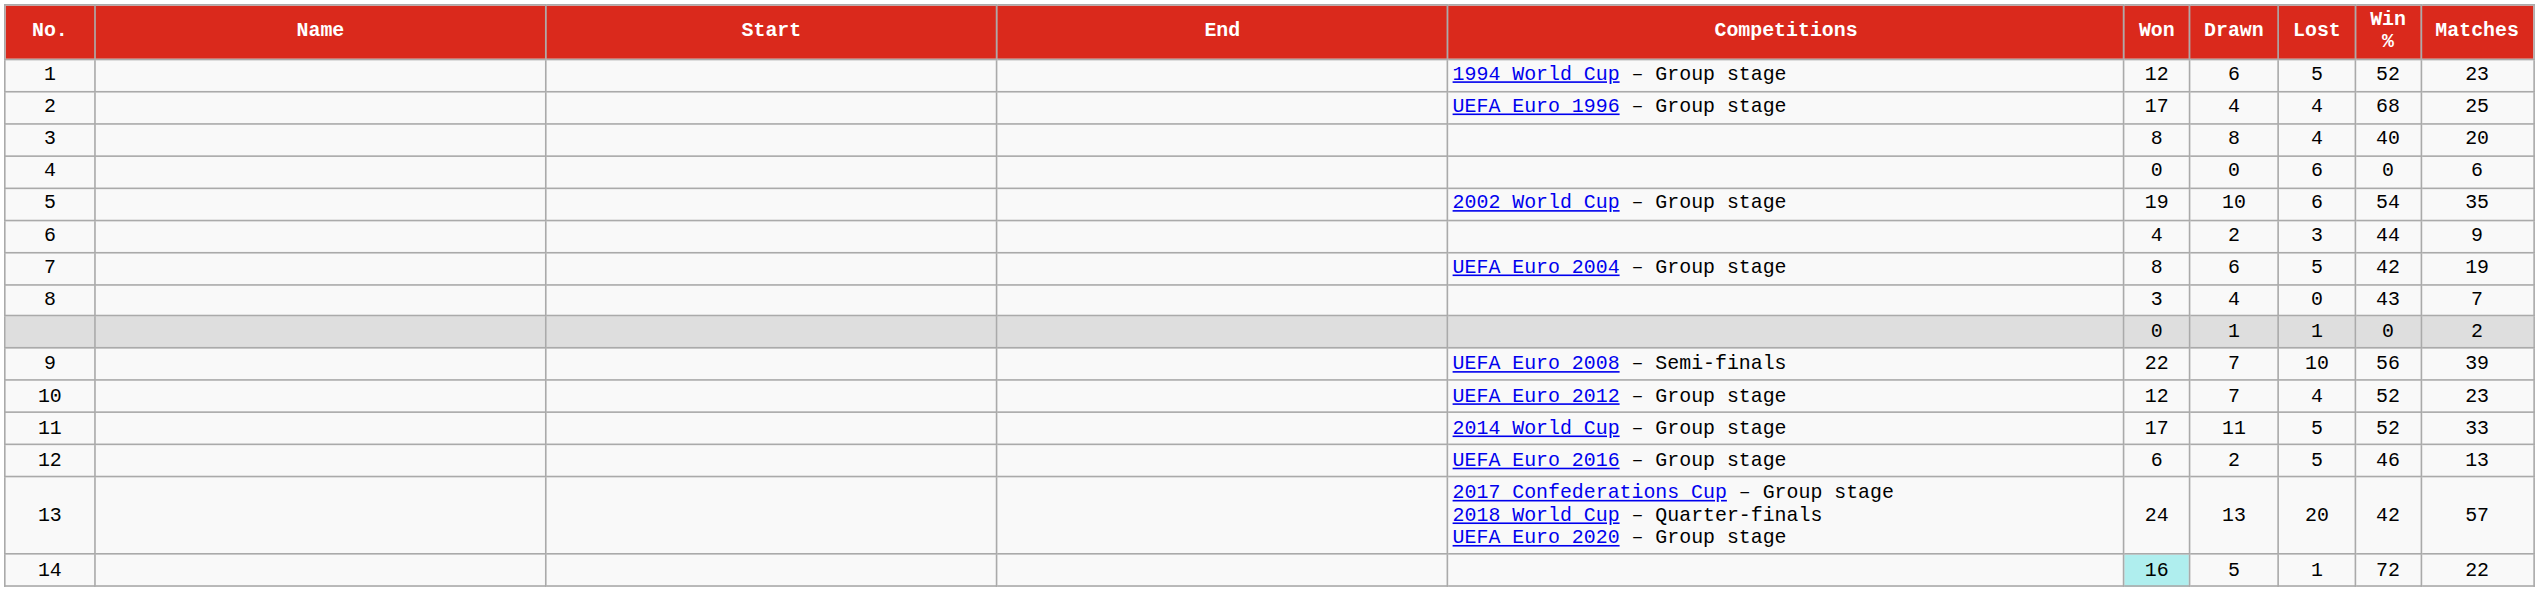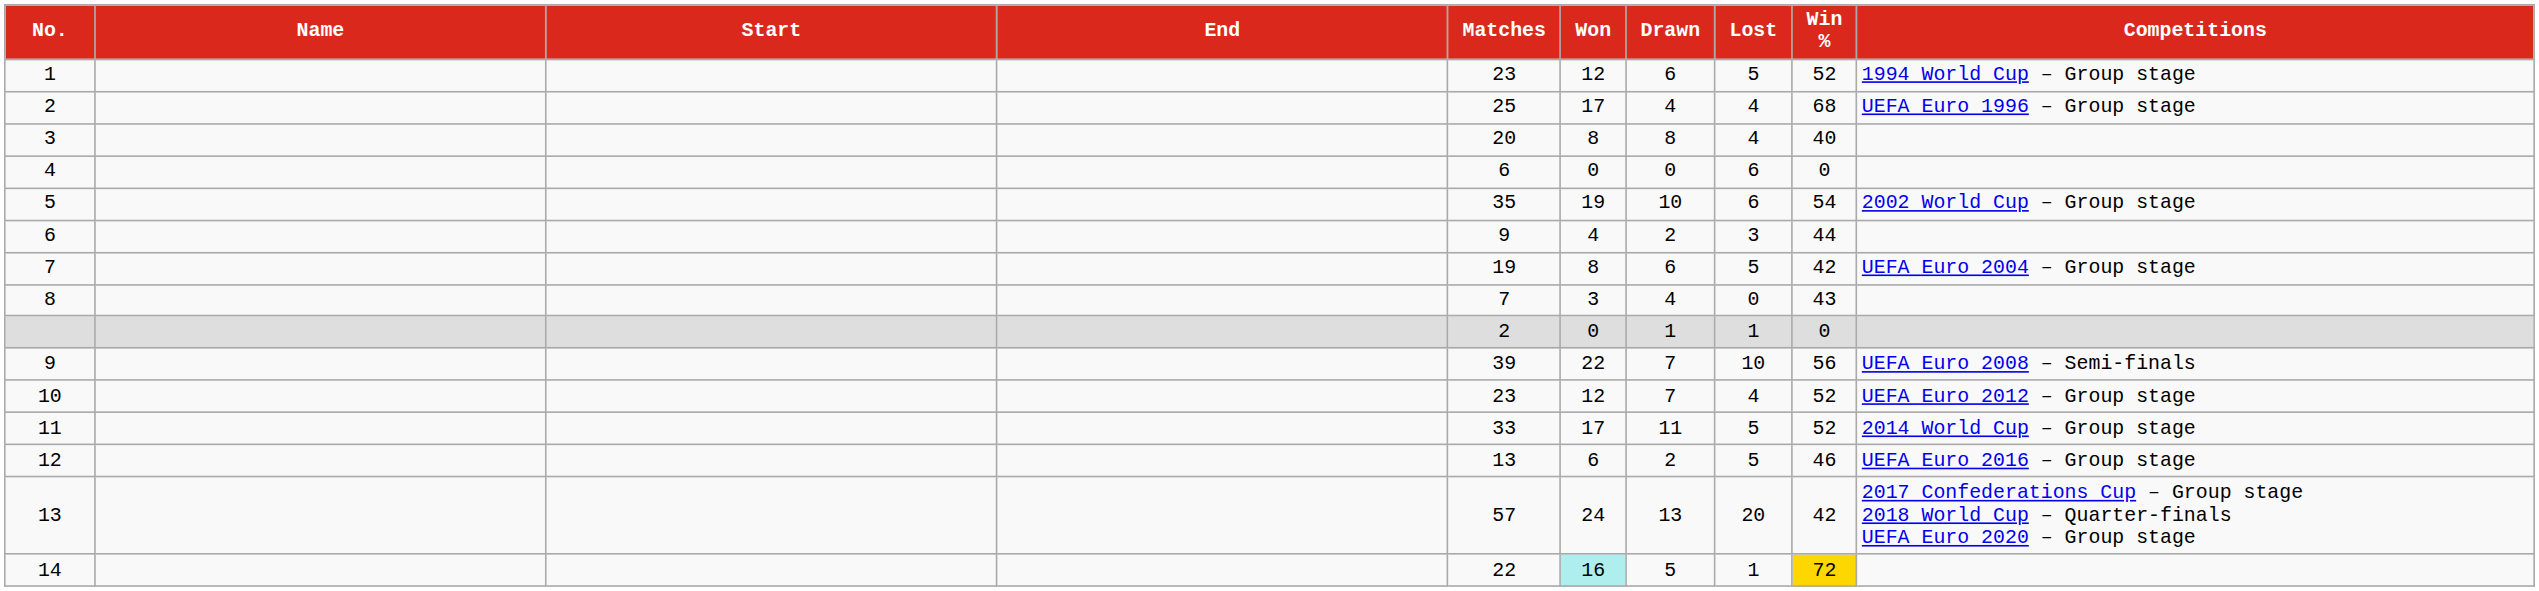columns swapped: Matches <-> Competitions
14 | Win %: no background -> gold background
